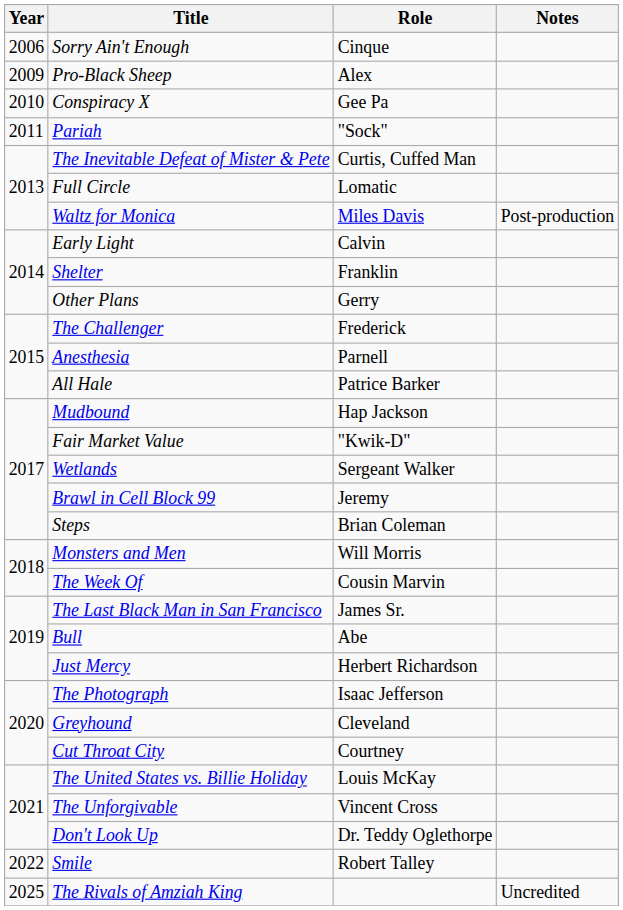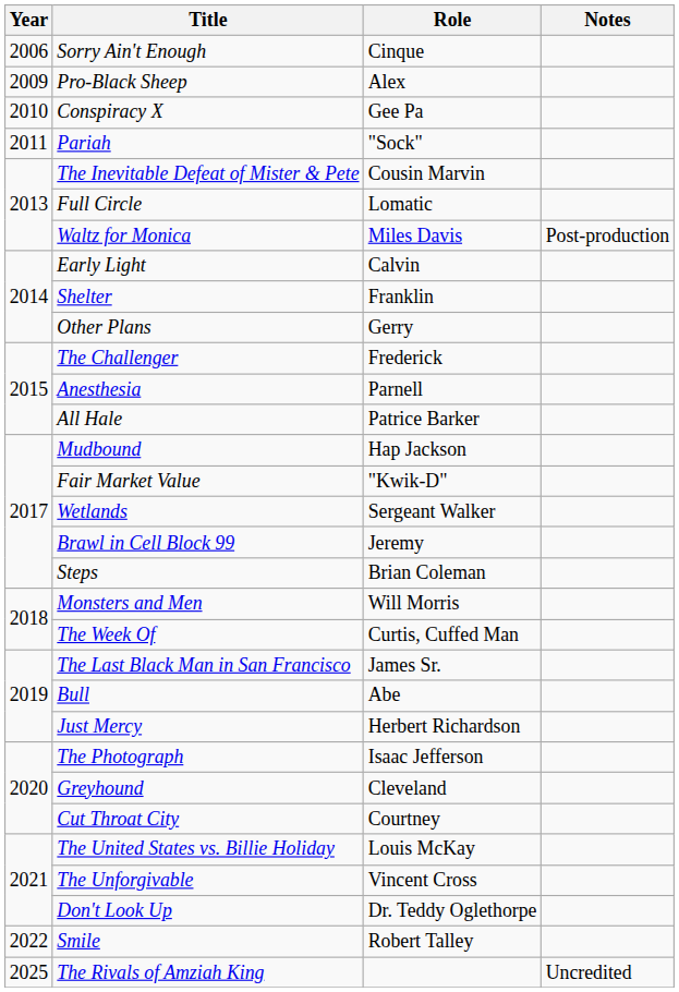The Inevitable Defeat of Mister & Pete | Role: Curtis, Cuffed Man -> Cousin Marvin
The Week Of | Role: Cousin Marvin -> Curtis, Cuffed Man
